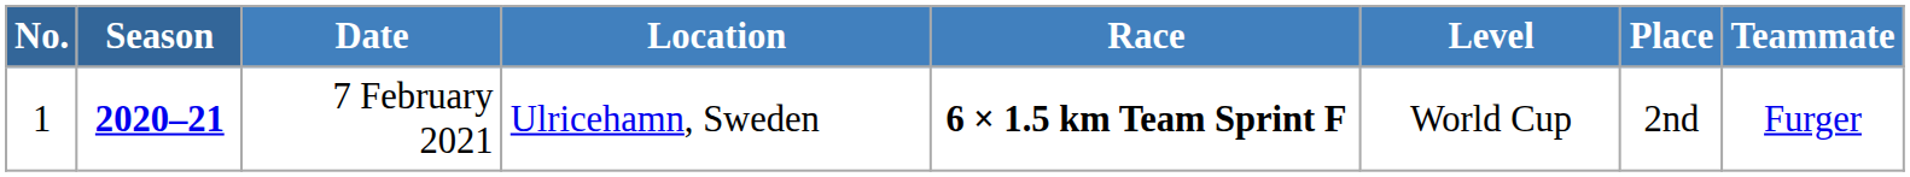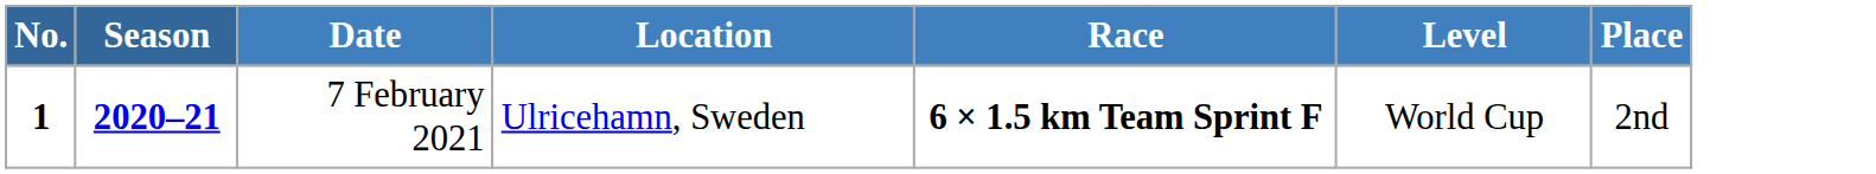- column: Teammate | Furger
7 February 2021 | No.: normal -> bold
